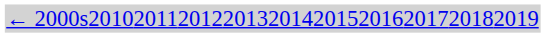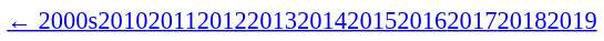row 1 | column 1: lightgrey background -> no background
